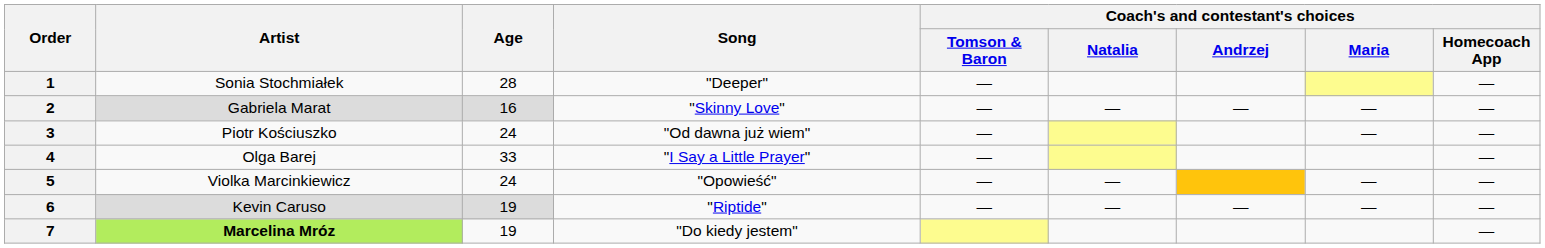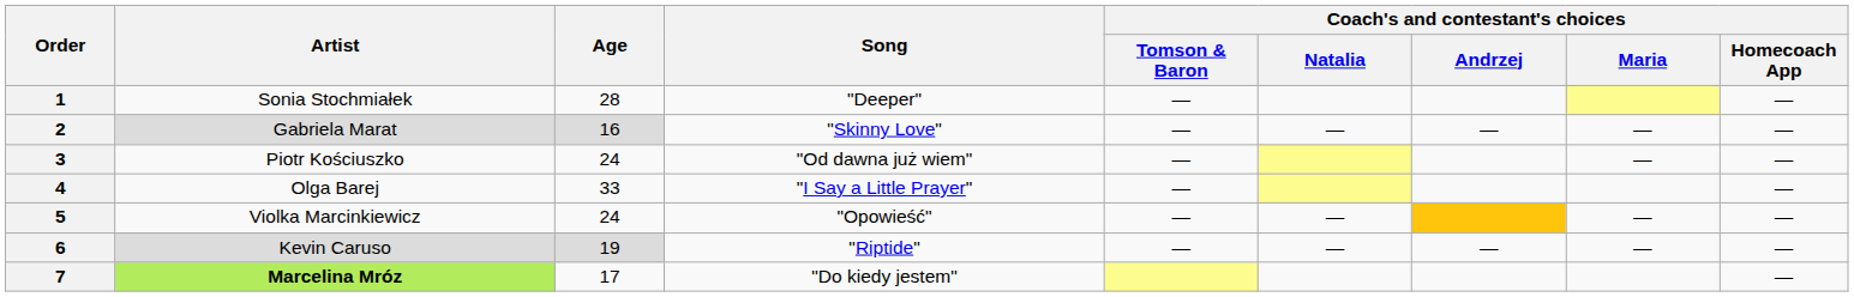7 | Age: 19 -> 17
